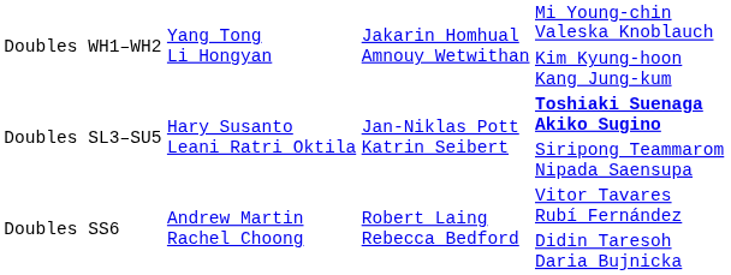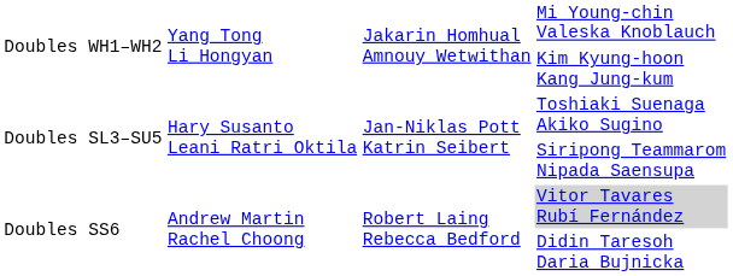Toshiaki Suenaga Akiko Sugino | column 4: bold -> normal
Vitor Tavares Rubí Fernández | column 4: no background -> lightgrey background
